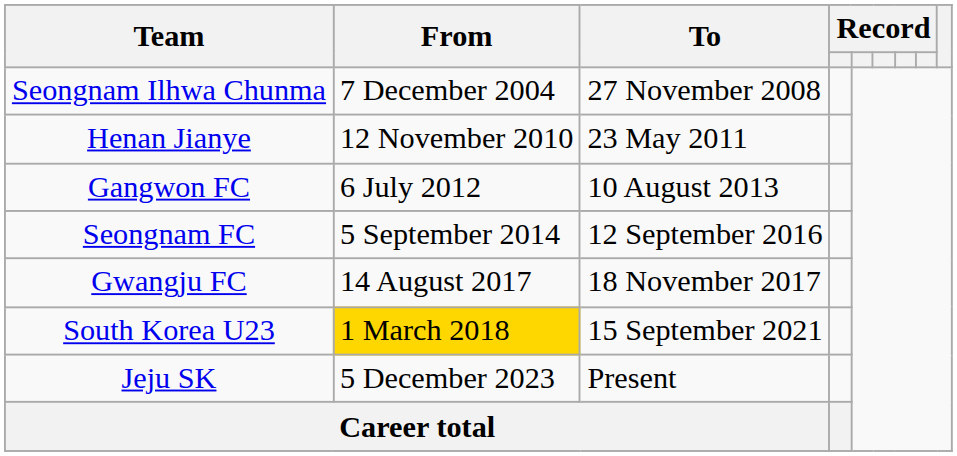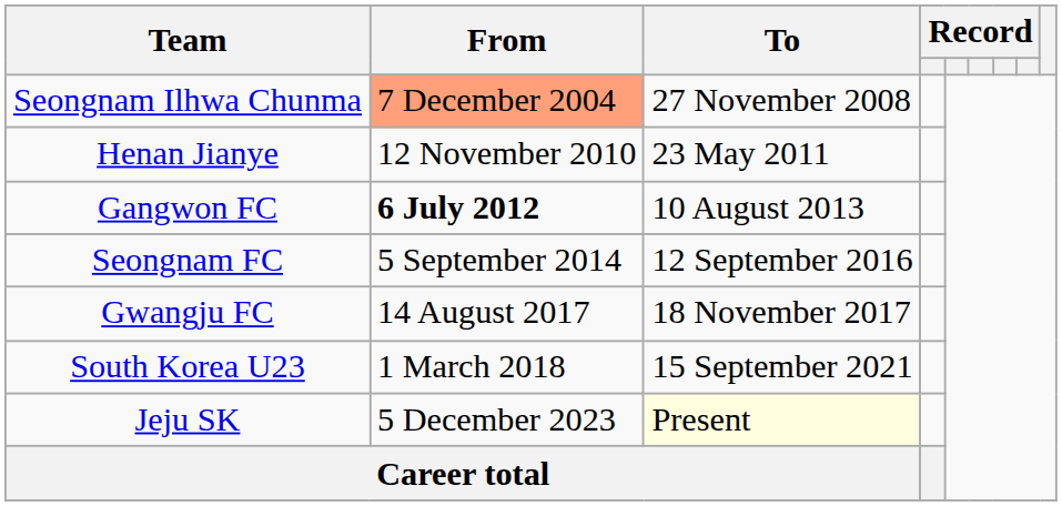Seongnam Ilhwa Chunma | From: no background -> lightsalmon background
Gangwon FC | From: normal -> bold
South Korea U23 | From: gold background -> no background
Jeju SK | To: no background -> lightyellow background
